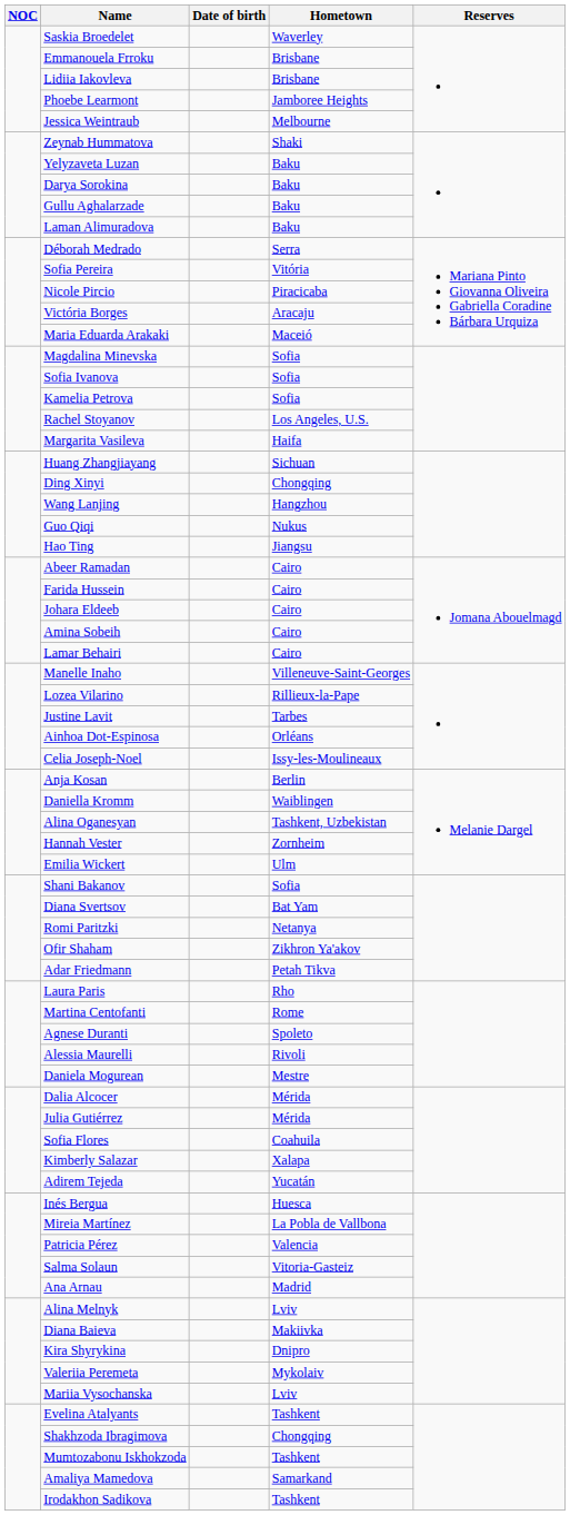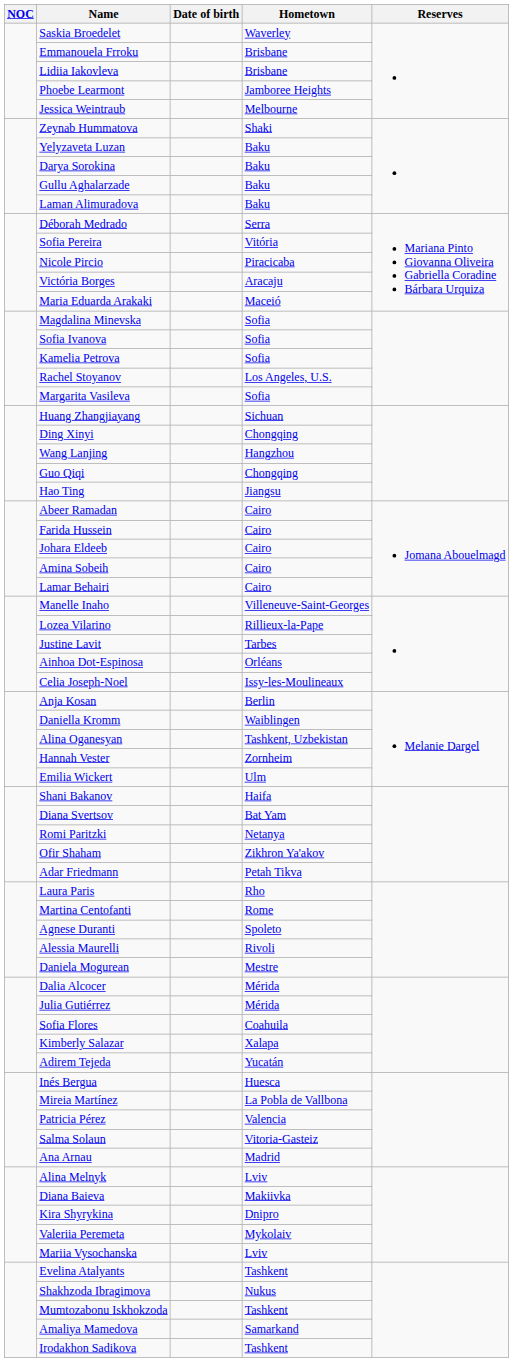Margarita Vasileva | Hometown: Haifa -> Sofia
Guo Qiqi | Hometown: Nukus -> Chongqing
Shani Bakanov | Hometown: Sofia -> Haifa
Shakhzoda Ibragimova | Hometown: Chongqing -> Nukus
